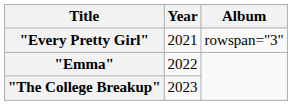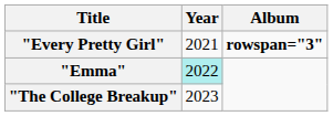"Every Pretty Girl" | Album: normal -> bold
"Emma" | Year: no background -> paleturquoise background
